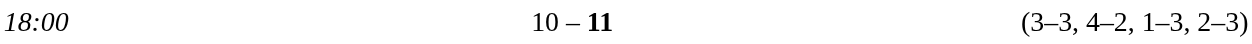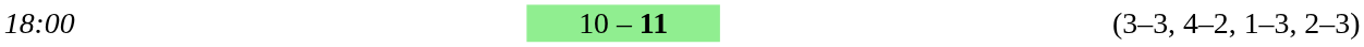18:00 | column 2: no background -> lightgreen background
